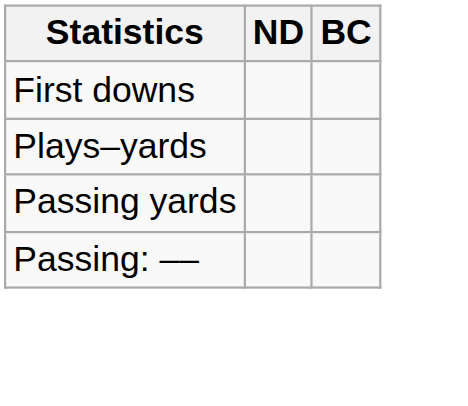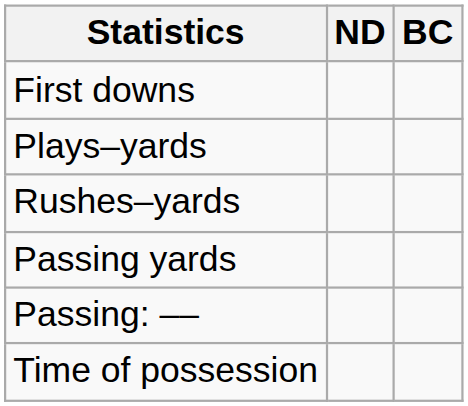+ row: Rushes–yards
+ row: Time of possession
